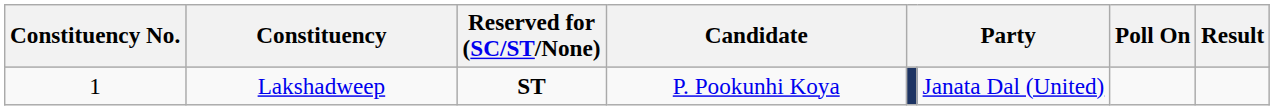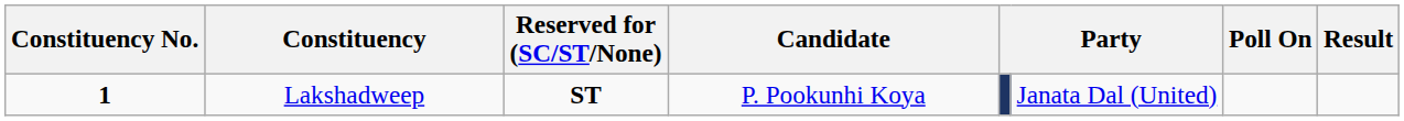Lakshadweep | Constituency No.: normal -> bold
